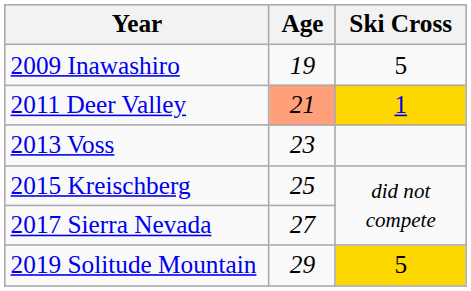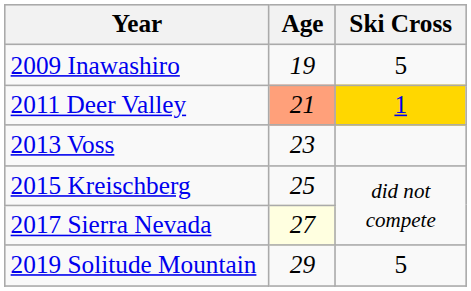2017 Sierra Nevada | Age: no background -> lightyellow background
2019 Solitude Mountain | Ski Cross: gold background -> no background
